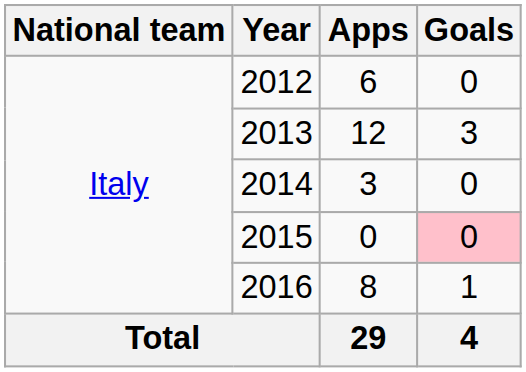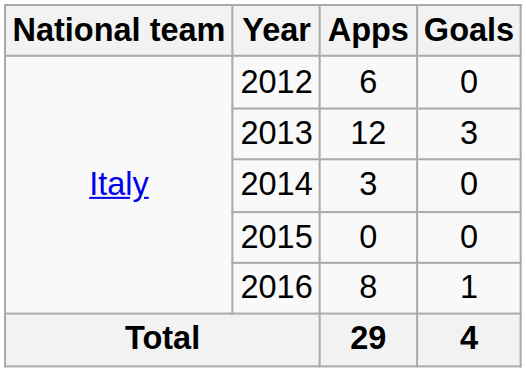2015 | Goals: pink background -> no background
